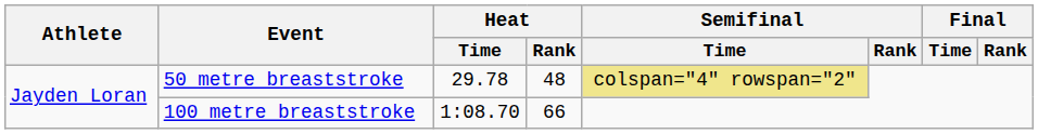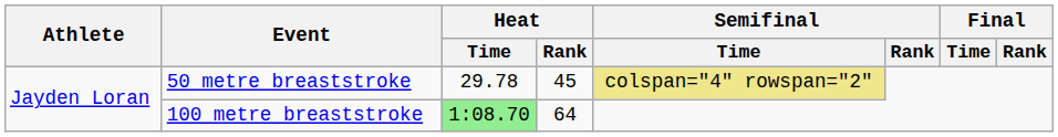50 metre breaststroke | Heat / Rank: 48 -> 45
100 metre breaststroke | Heat / Time: no background -> lightgreen background
100 metre breaststroke | Heat / Rank: 66 -> 64
